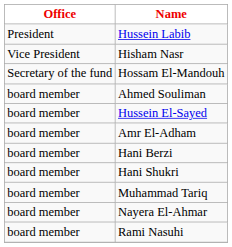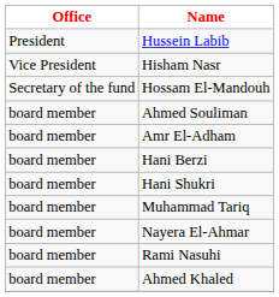- row: board member | Hussein El-Sayed
+ row: board member | Ahmed Khaled
